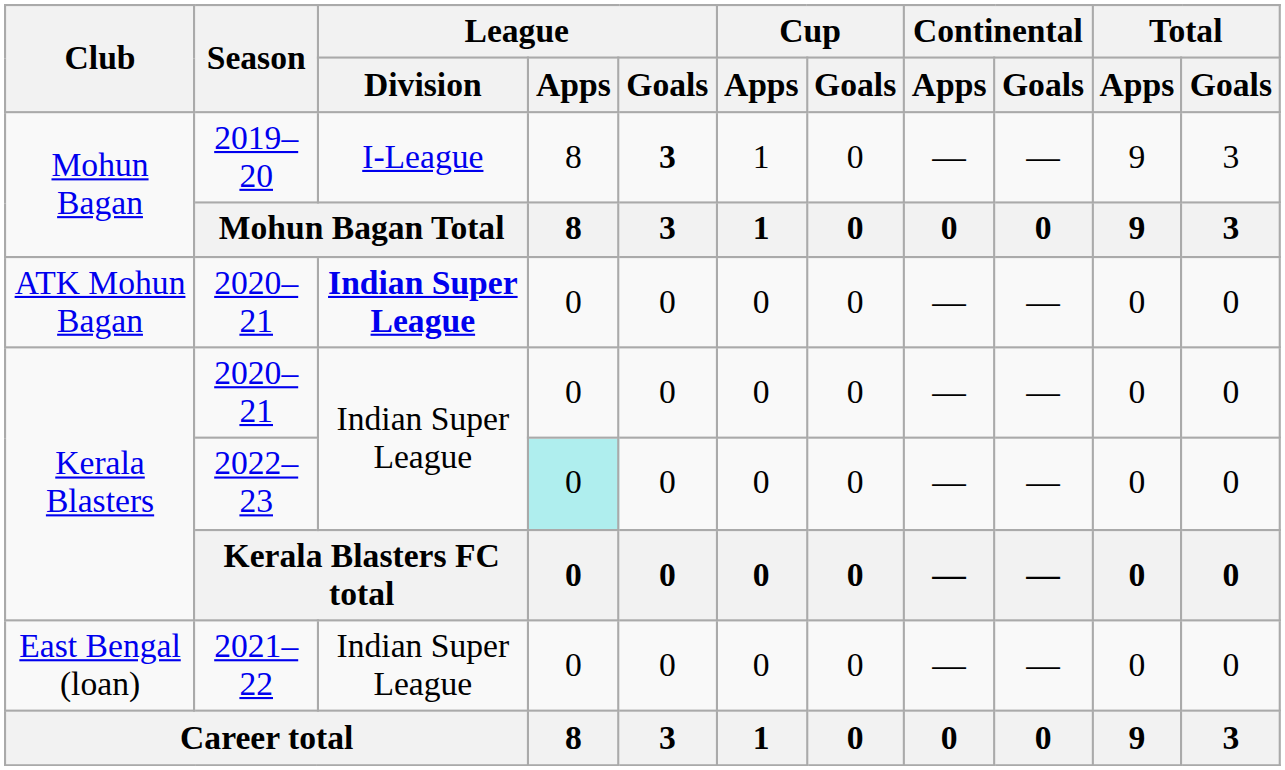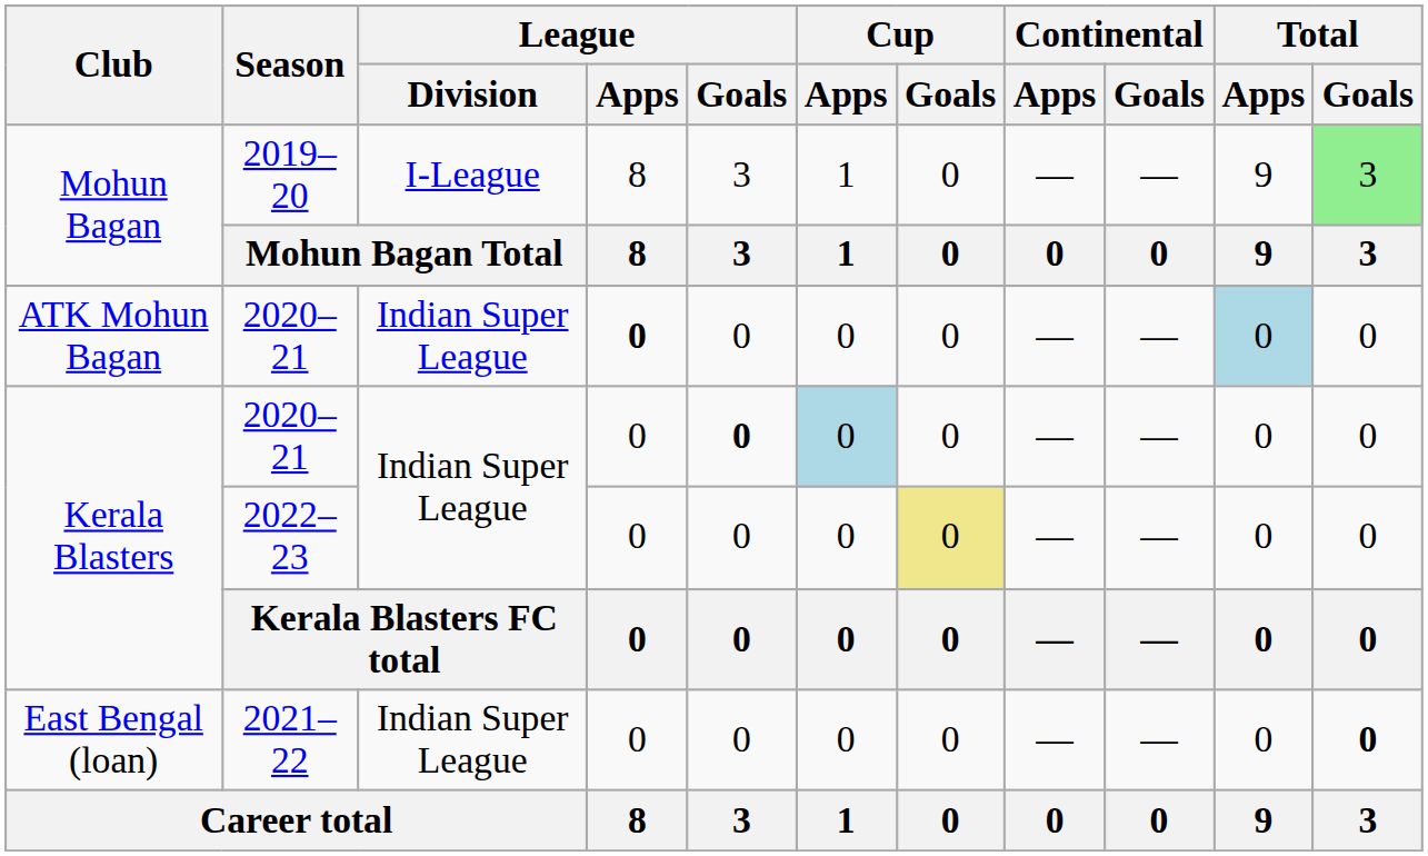Mohun Bagan / 2019–20 | League / Goals: bold -> normal
Mohun Bagan / 2019–20 | Total / Goals: no background -> lightgreen background
ATK Mohun Bagan | League / Division: bold -> normal
ATK Mohun Bagan | League / Apps: normal -> bold
ATK Mohun Bagan | Total / Apps: no background -> lightblue background
Kerala Blasters / 2020–21 | League / Goals: normal -> bold
Kerala Blasters / 2020–21 | Cup / Apps: no background -> lightblue background
Kerala Blasters / 2022–23 | League / Apps: paleturquoise background -> no background
Kerala Blasters / 2022–23 | Cup / Goals: no background -> khaki background
East Bengal (loan) | Total / Goals: normal -> bold
